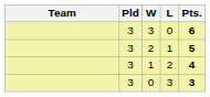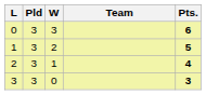columns swapped: Team <-> L
